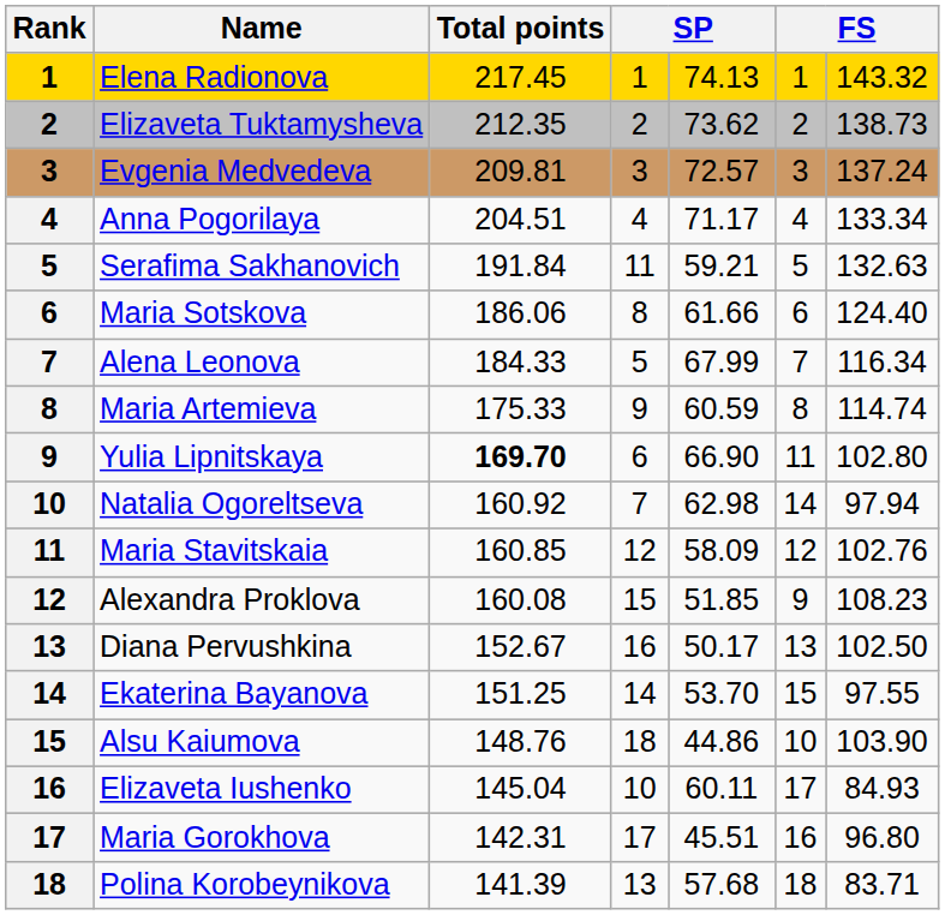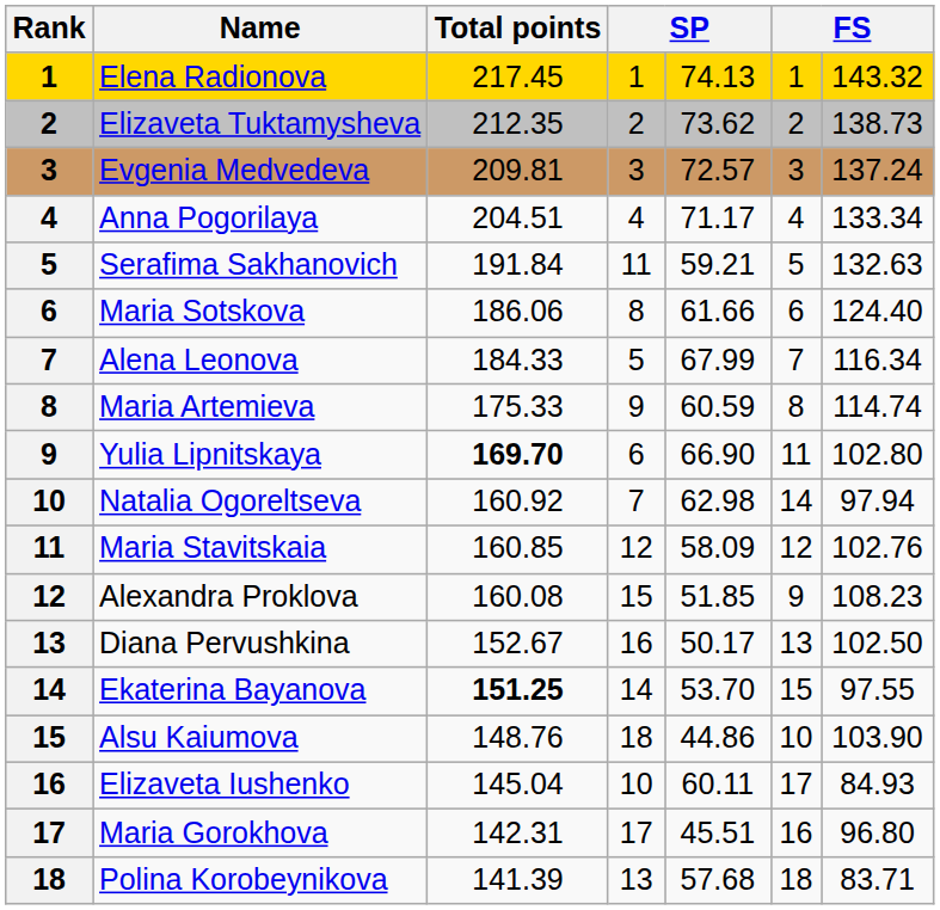Ekaterina Bayanova | Total points: normal -> bold
